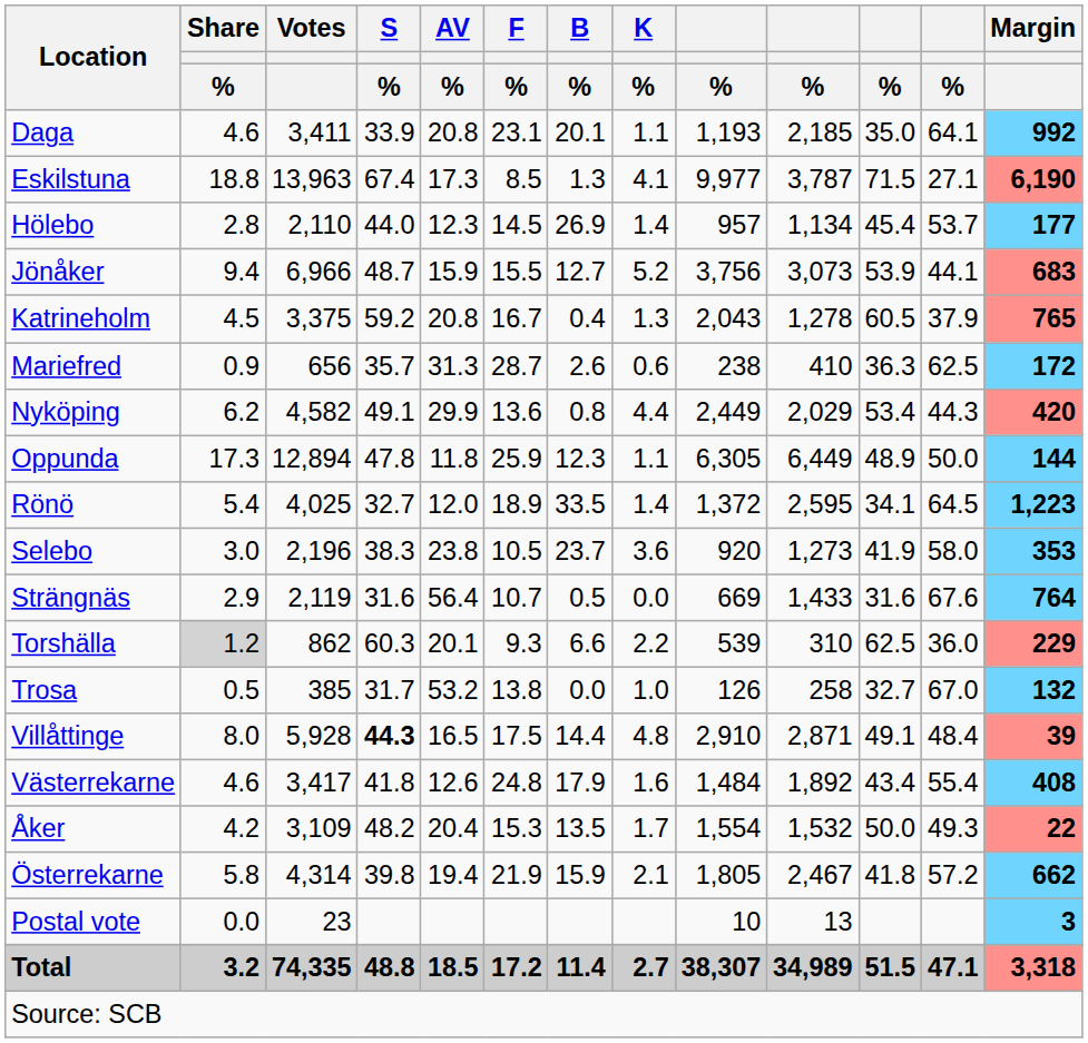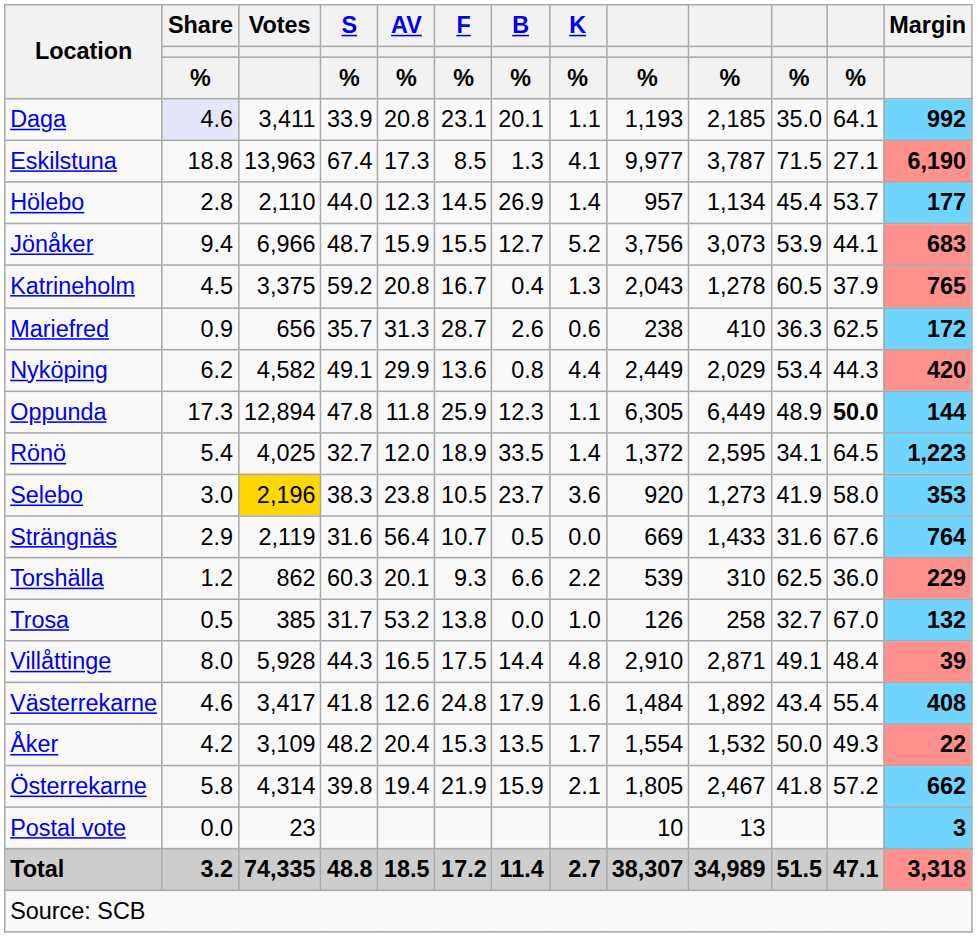Daga | Share / %: no background -> lavender background
Oppunda | column 12: normal -> bold
Selebo | Votes: no background -> gold background
Torshälla | Share / %: lightgrey background -> no background
Villåttinge | S / %: bold -> normal
